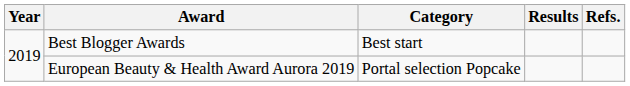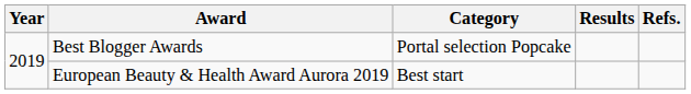Best Blogger Awards | Category: Best start -> Portal selection Popcake
European Beauty & Health Award Aurora 2019 | Category: Portal selection Popcake -> Best start
